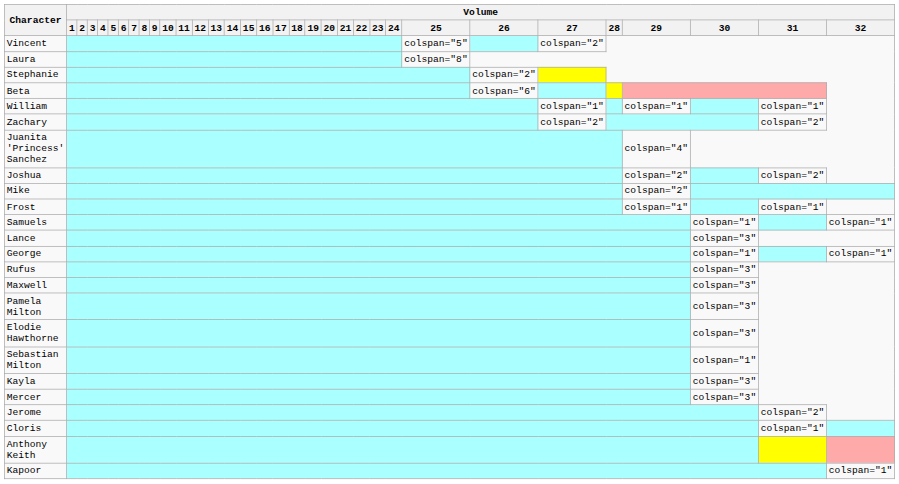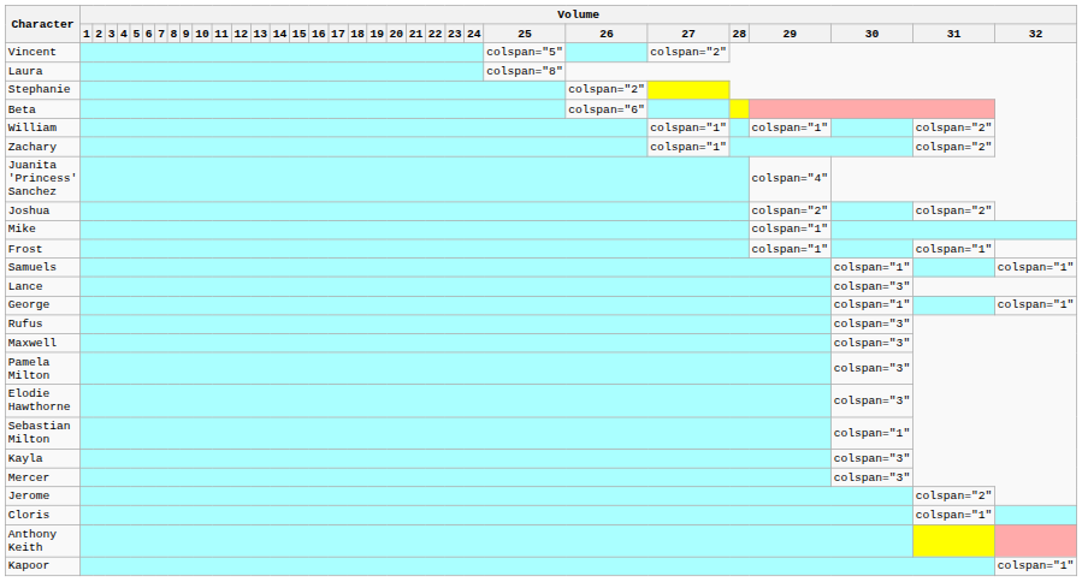William | Volume / 31: colspan="1" -> colspan="2"
Zachary | Volume / 27: colspan="2" -> colspan="1"
Mike | Volume / 29: colspan="2" -> colspan="1"
